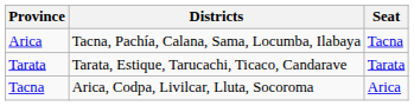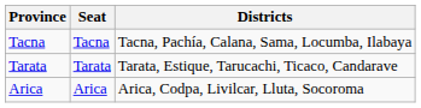columns swapped: Seat <-> Districts
row 2 | Province: Arica -> Tacna
row 4 | Province: Tacna -> Arica
